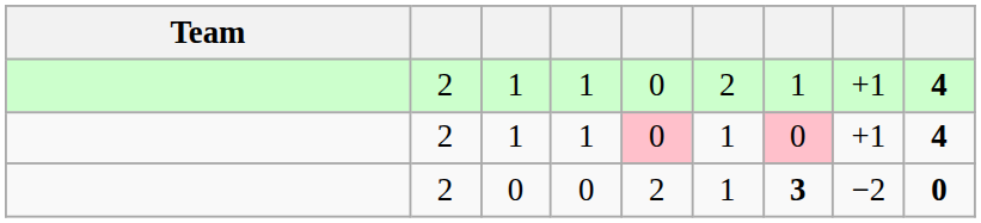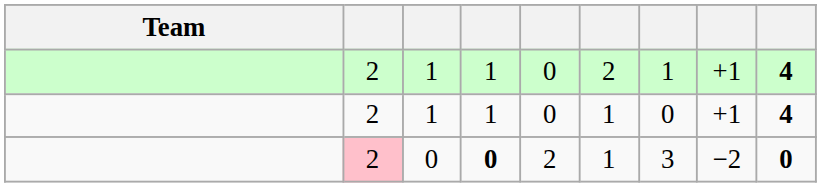row 3 | column 5: pink background -> no background
row 3 | column 7: pink background -> no background
row 4 | column 2: no background -> pink background
row 4 | column 4: normal -> bold
row 4 | column 7: bold -> normal
